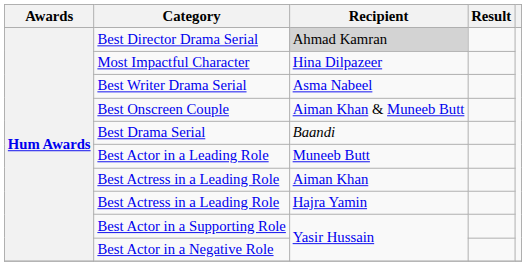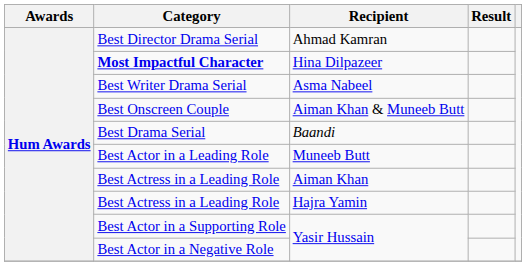Best Director Drama Serial | Recipient: lightgrey background -> no background
Most Impactful Character | Category: normal -> bold
